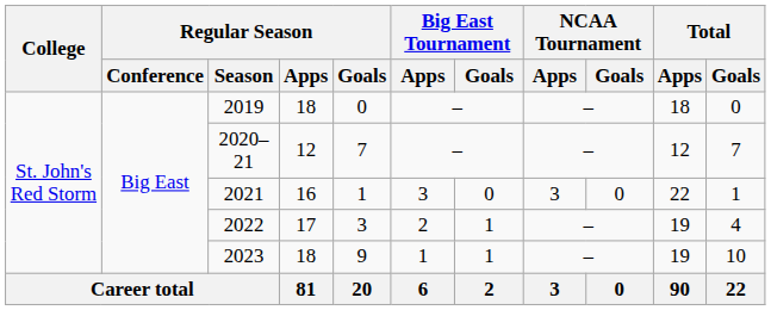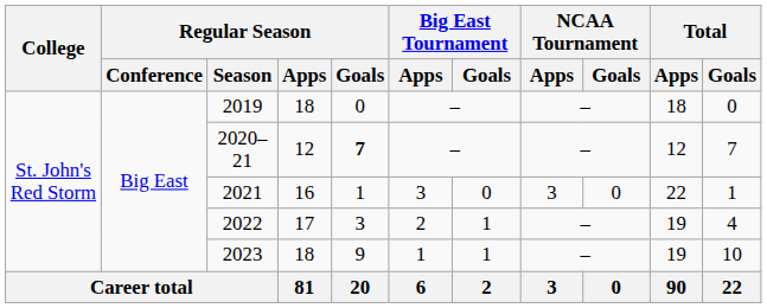2020–21 | Regular Season / Goals: normal -> bold
